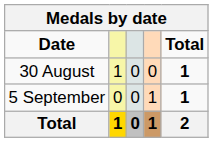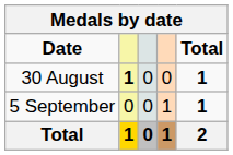30 August | column 2: normal -> bold
